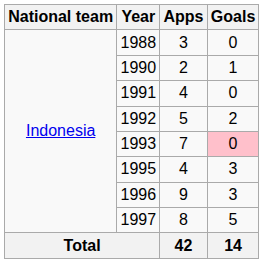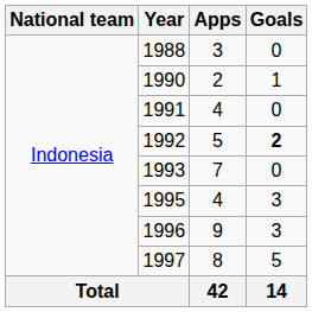1992 | Goals: normal -> bold
1993 | Goals: pink background -> no background
